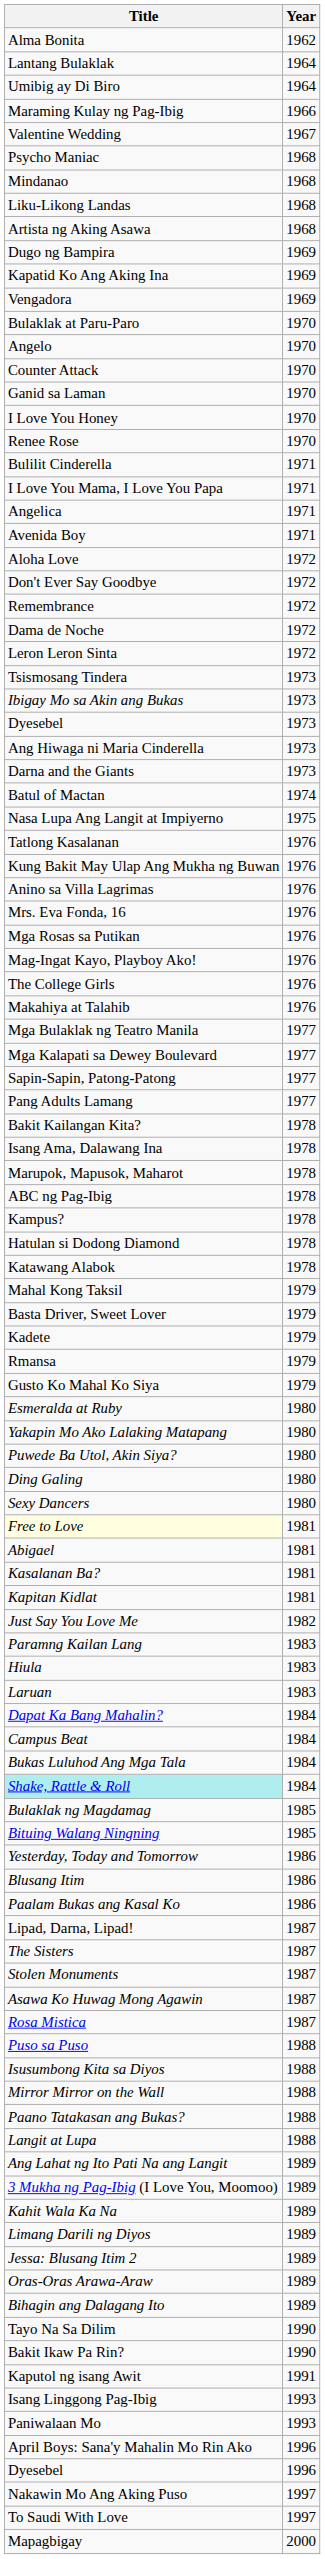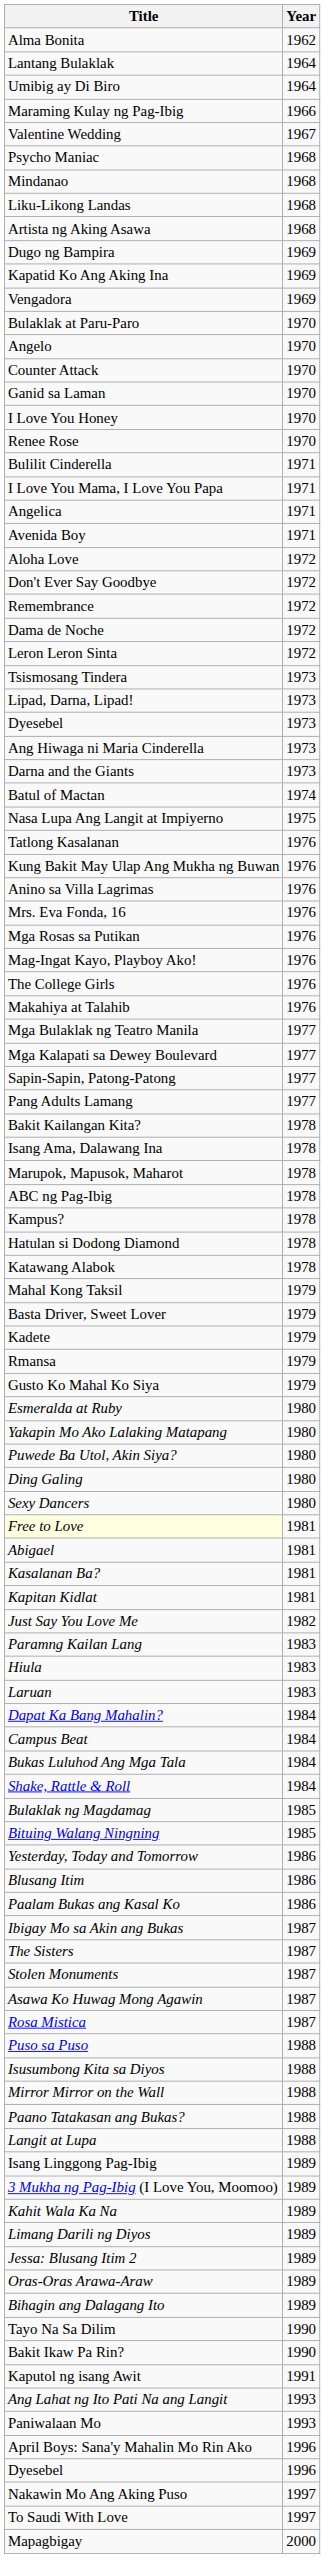row 30 | Title: Ibigay Mo sa Akin ang Bukas -> Lipad, Darna, Lipad!
row 76 | Title: paleturquoise background -> no background
row 82 | Title: Lipad, Darna, Lipad! -> Ibigay Mo sa Akin ang Bukas
row 92 | Title: Ang Lahat ng Ito Pati Na ang Langit -> Isang Linggong Pag-Ibig
row 102 | Title: Isang Linggong Pag-Ibig -> Ang Lahat ng Ito Pati Na ang Langit
